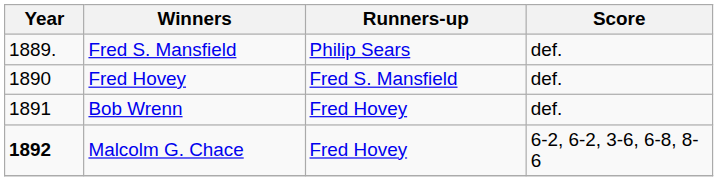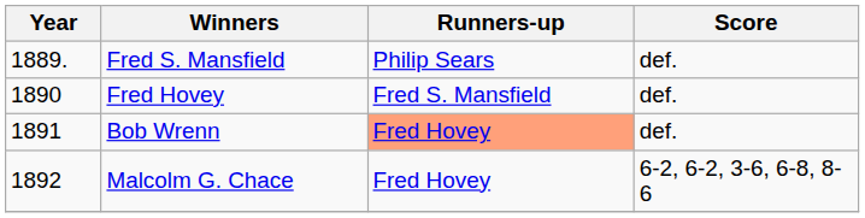Bob Wrenn | Runners-up: no background -> lightsalmon background
Malcolm G. Chace | Year: bold -> normal
